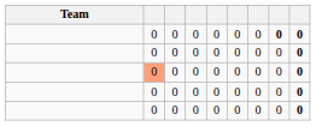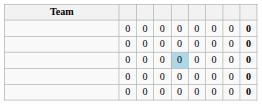row 2 | column 8: bold -> normal
row 4 | column 2: lightsalmon background -> no background
row 4 | column 5: no background -> lightblue background
